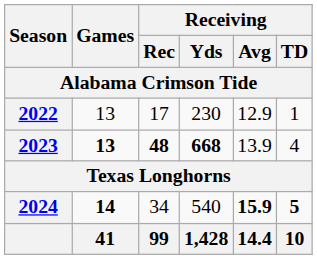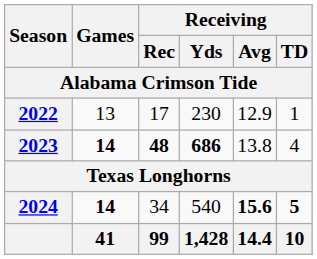2023 | Games: 13 -> 14
2023 | Receiving / Yds: 668 -> 686
2023 | Receiving / Avg: 13.9 -> 13.8
2024 | Receiving / Avg: 15.9 -> 15.6
